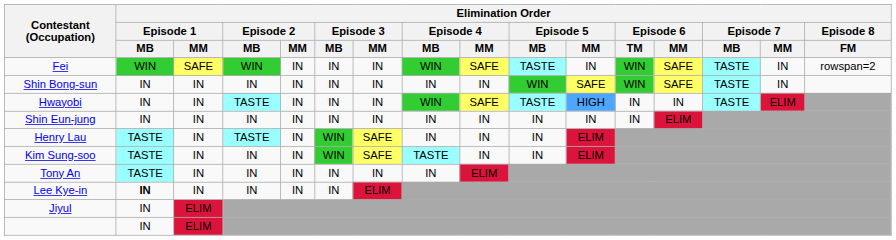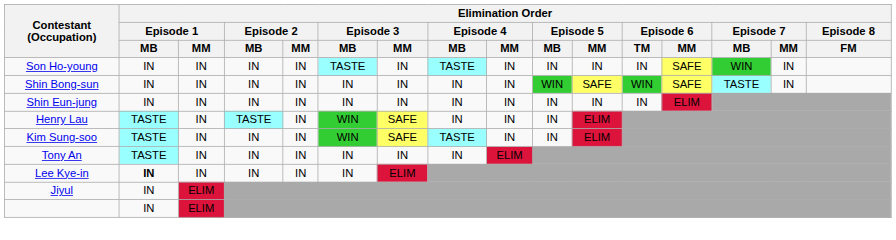+ row: Son Ho-young | IN | IN | IN | IN | TASTE | IN | TASTE | IN | IN | IN | IN | SAFE | WIN | IN
- row: Fei | WIN | SAFE | WIN | IN | IN | IN | WIN | SAFE | TASTE | IN | WIN | SAFE | TASTE | IN | rowspan=2
- row: Hwayobi | IN | IN | TASTE | IN | IN | IN | WIN | SAFE | TASTE | HIGH | IN | IN | TASTE | ELIM
